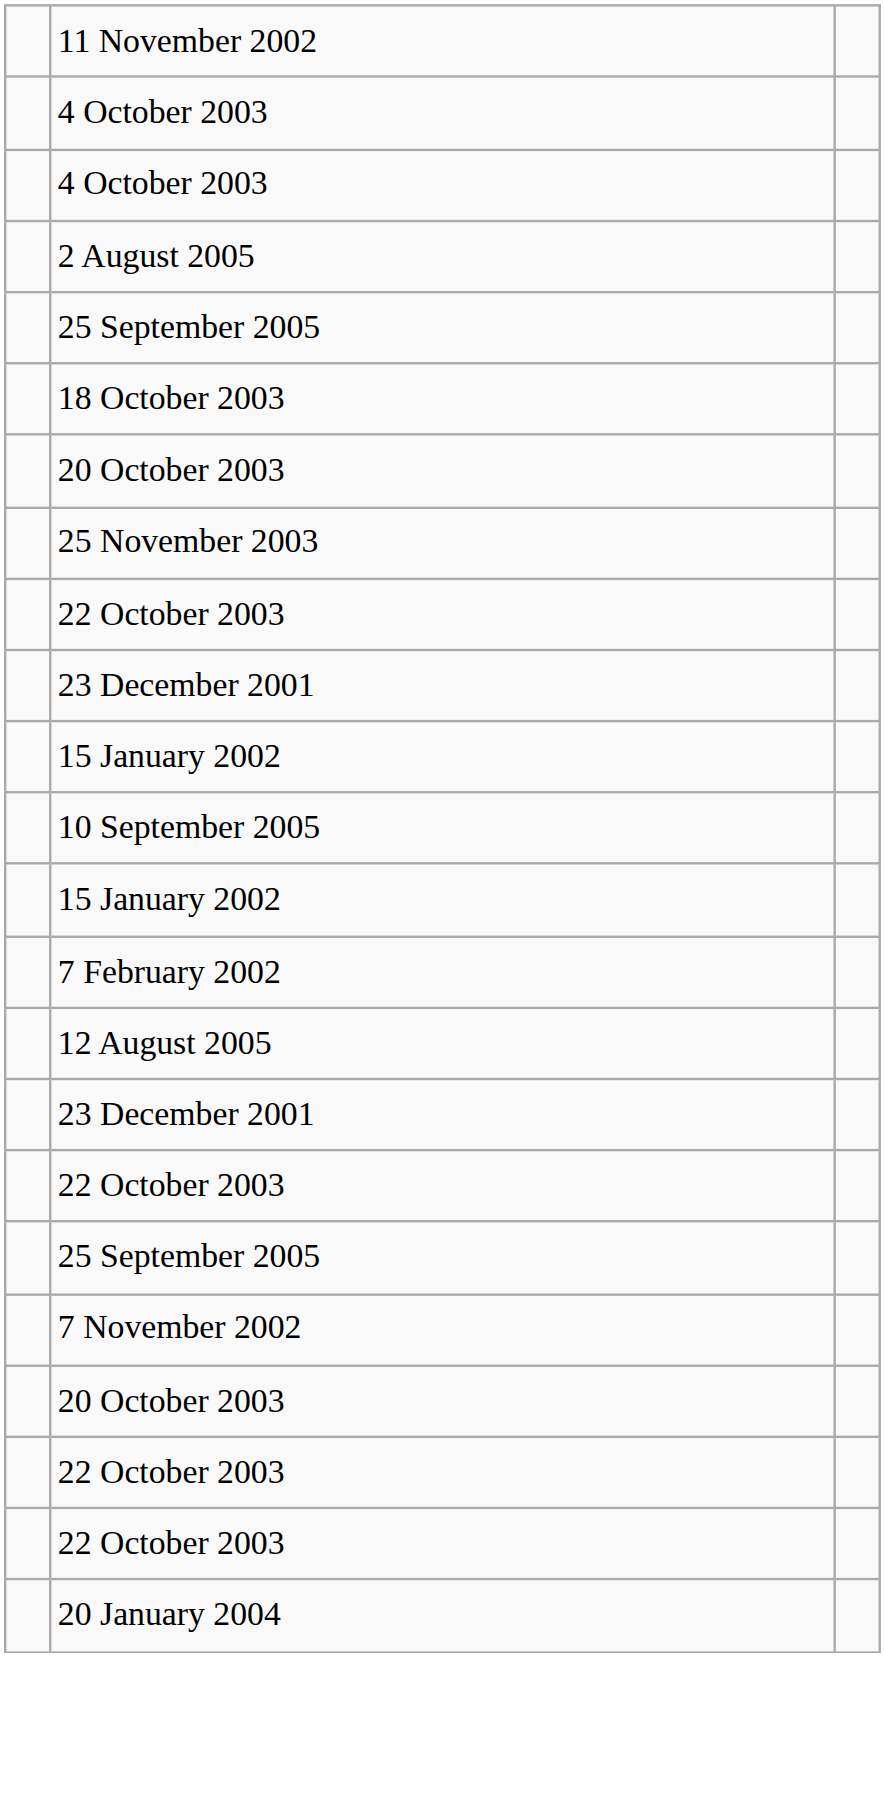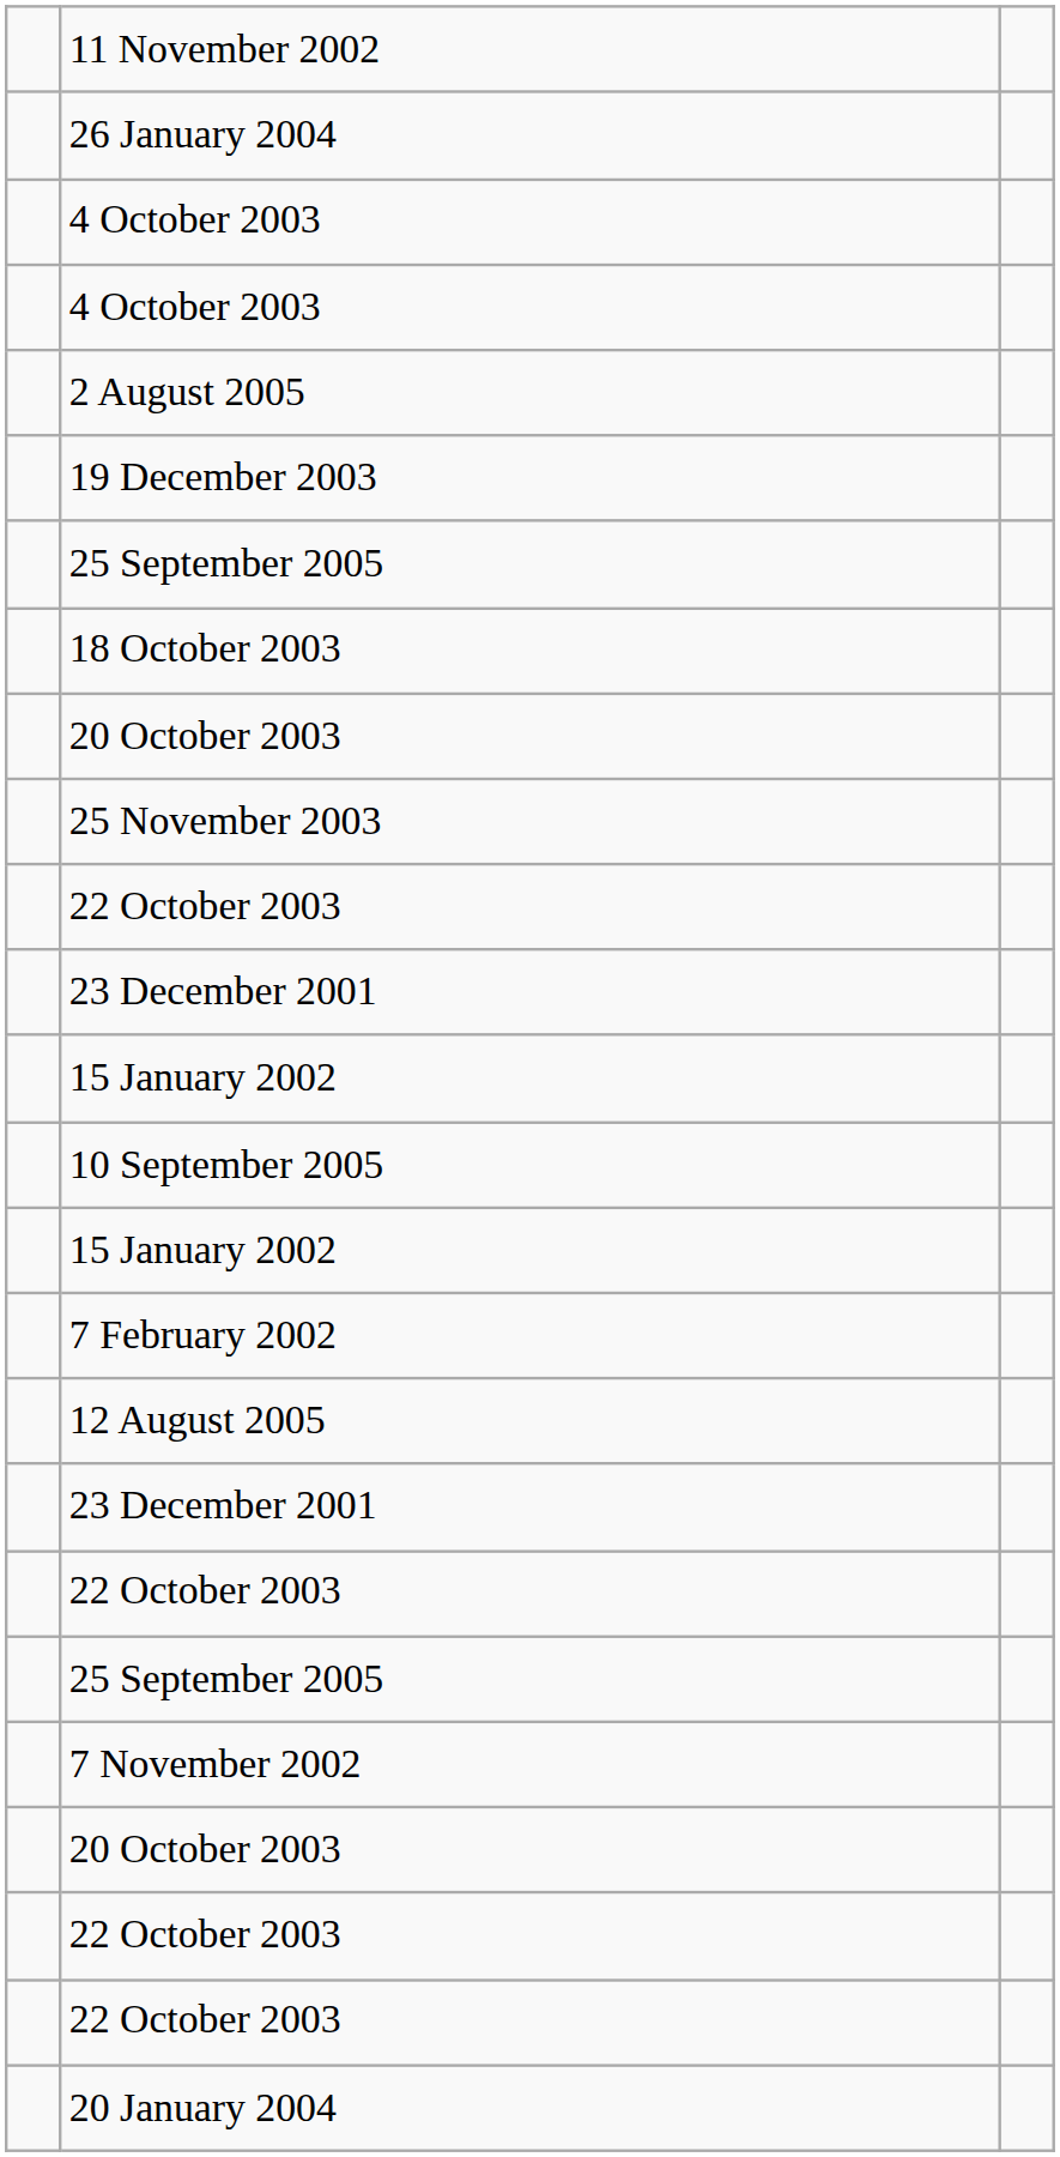+ row: 26 January 2004
+ row: 19 December 2003
